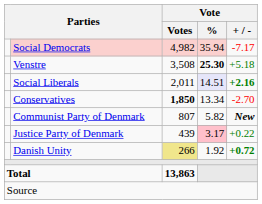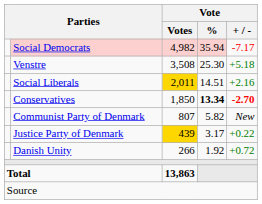Venstre | Vote / %: bold -> normal
Social Liberals | Vote / Votes: no background -> gold background
Social Liberals | Vote / %: lavender background -> no background
Social Liberals | Vote / + / -: bold -> normal
Conservatives | Vote / Votes: bold -> normal
Conservatives | Vote / %: normal -> bold
Conservatives | Vote / + / -: normal -> bold
Communist Party of Denmark | Vote / + / -: bold -> normal
Justice Party of Denmark | Vote / Votes: no background -> gold background
Justice Party of Denmark | Vote / %: pink background -> no background
Danish Unity | Vote / Votes: khaki background -> no background
Danish Unity | Vote / + / -: bold -> normal
